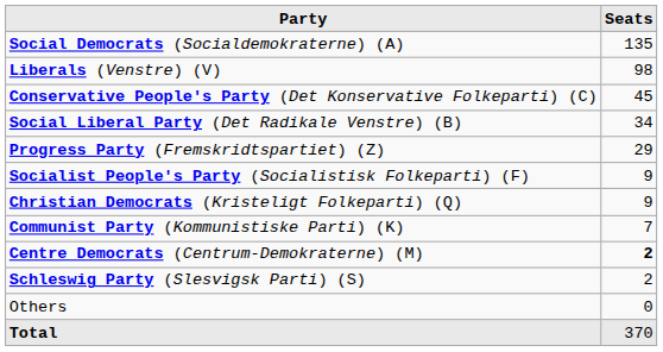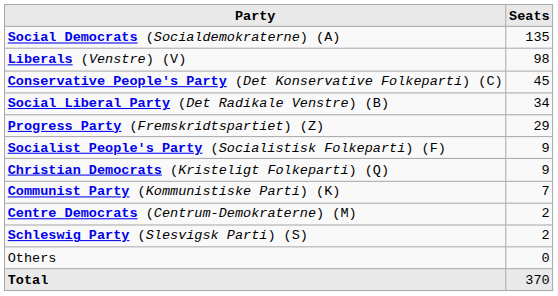Centre Democrats (Centrum-Demokraterne) (M) | Seats: bold -> normal
